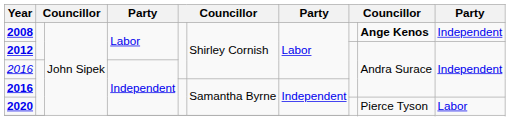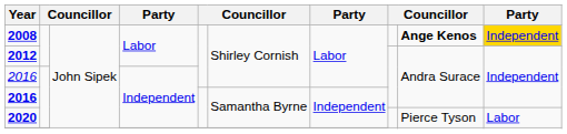2008 | column 10: no background -> gold background
